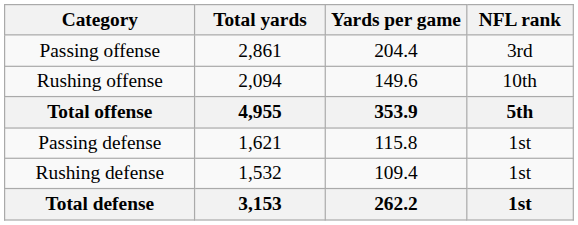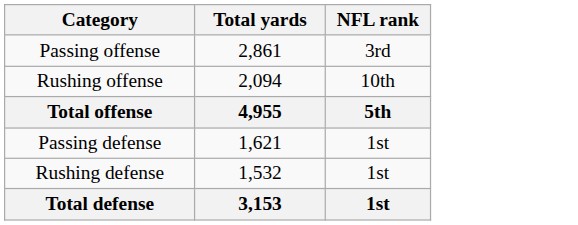- column: Yards per game | 204.4 | 149.6 | 353.9 | 115.8 | 109.4 | 262.2
